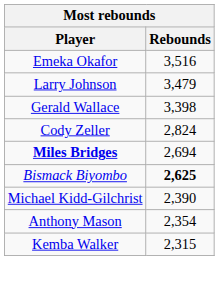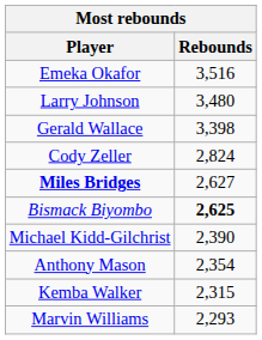Larry Johnson | Rebounds: 3,479 -> 3,480
Miles Bridges | Rebounds: 2,694 -> 2,627
+ row: Marvin Williams | 2,293
